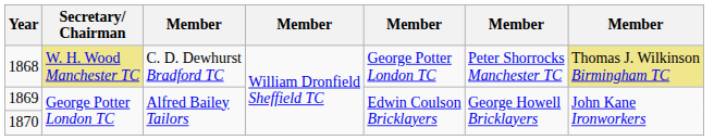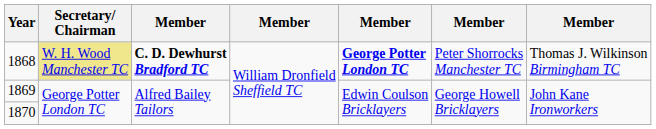1868 | column 3: normal -> bold
1868 | column 5: normal -> bold
1868 | column 7: khaki background -> no background
